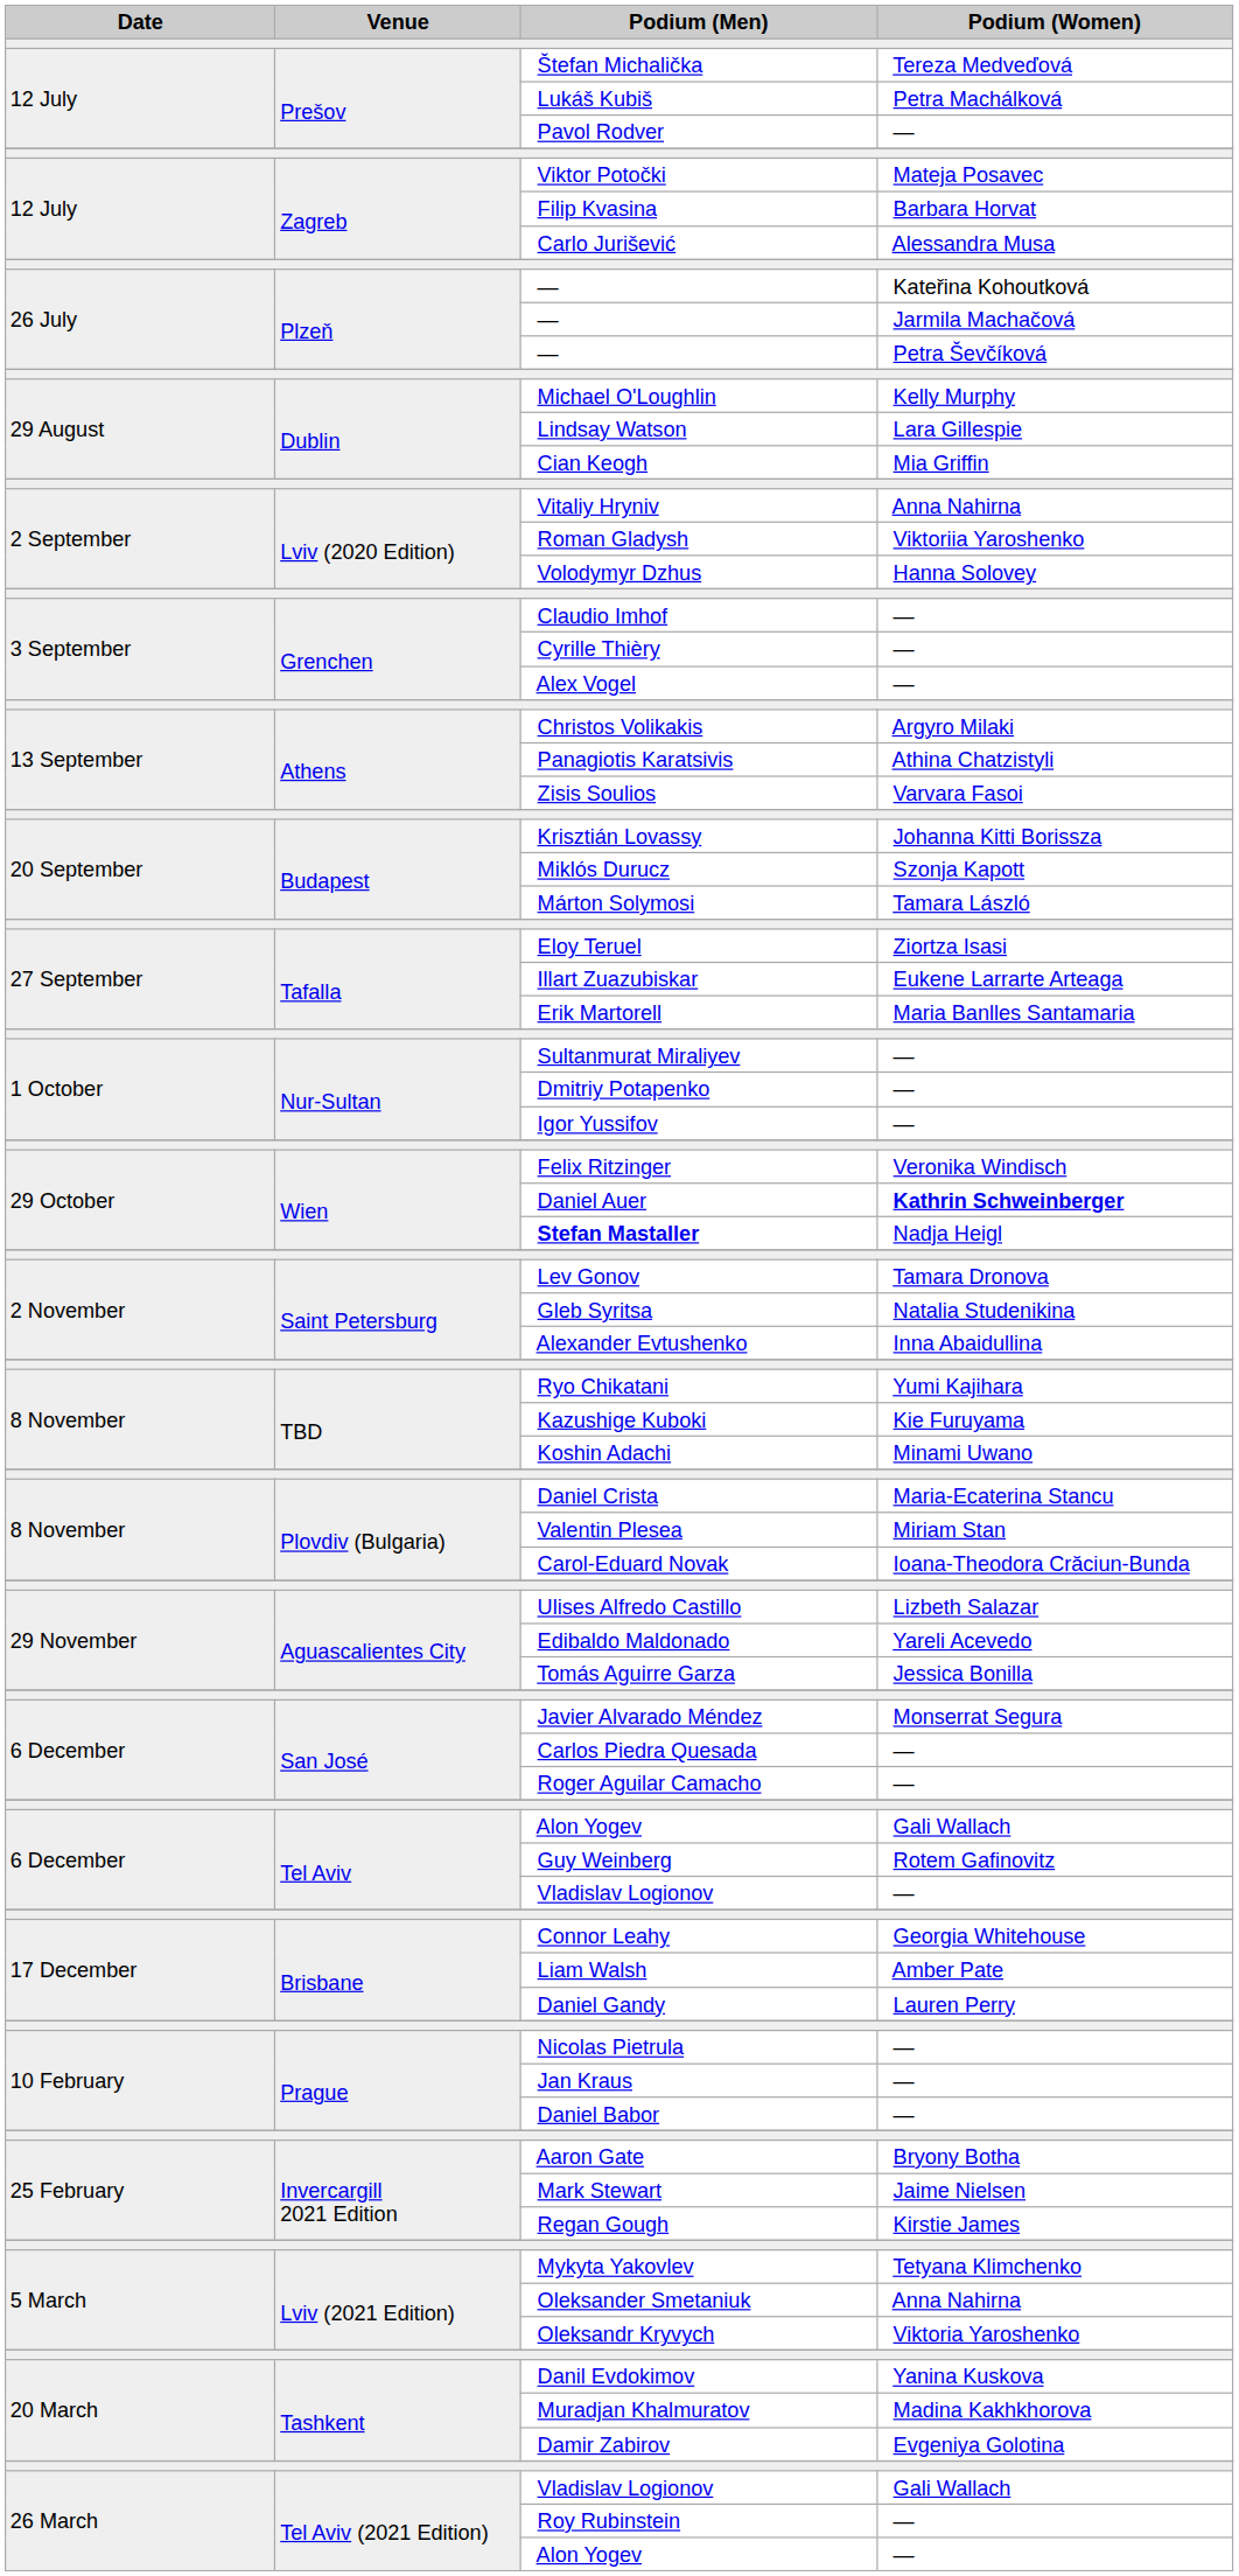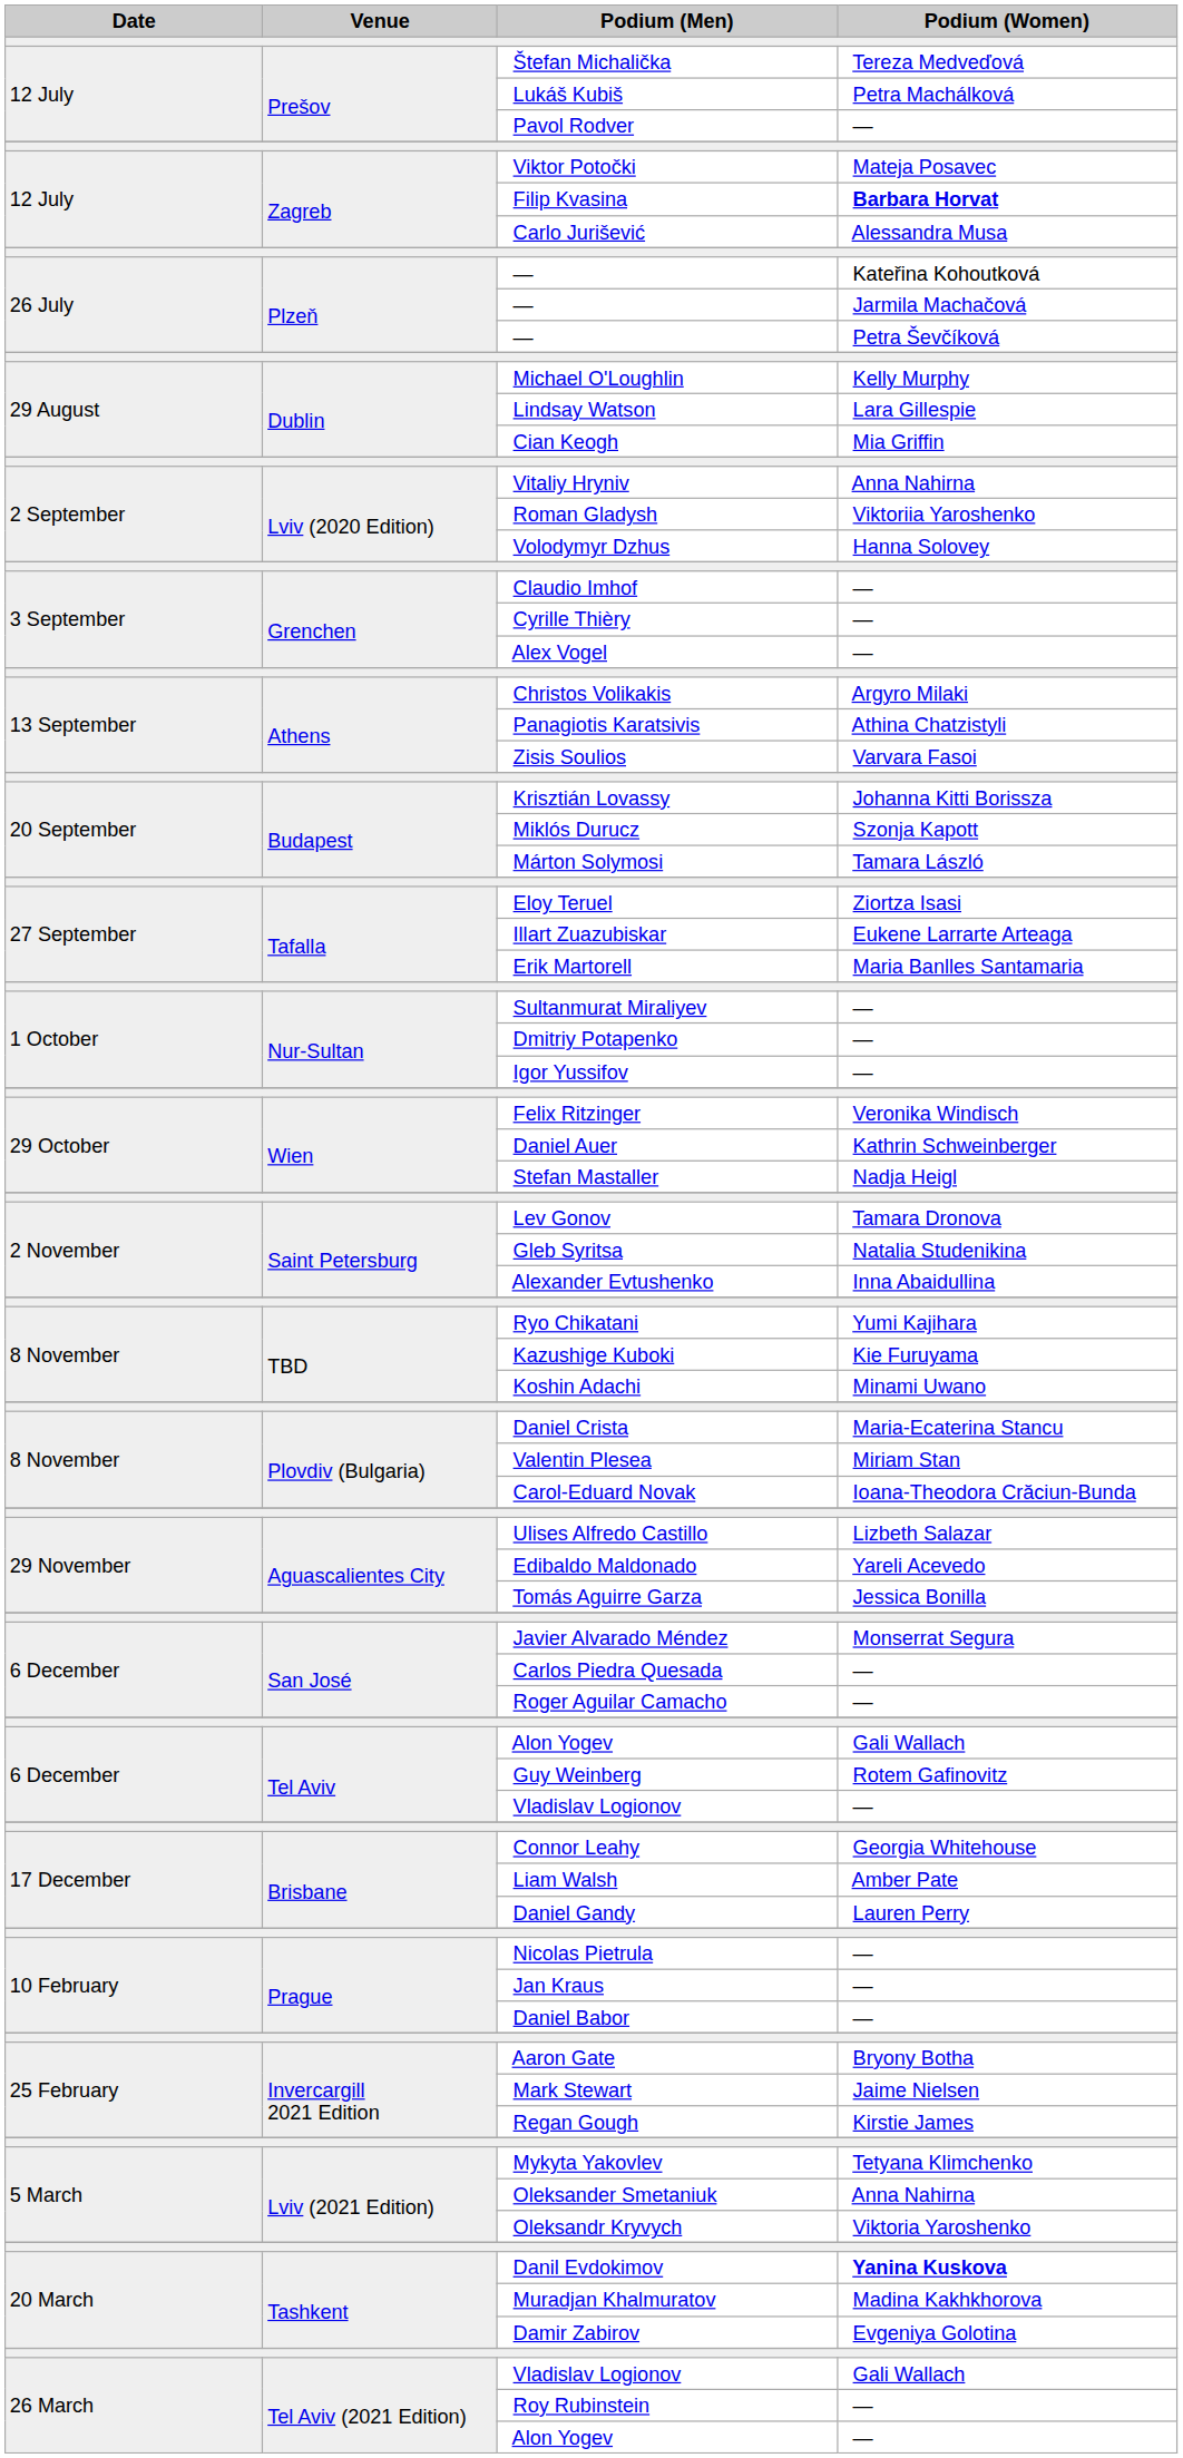Filip Kvasina | Podium (Women): normal -> bold
Daniel Auer | Podium (Women): bold -> normal
Stefan Mastaller | Podium (Men): bold -> normal
Danil Evdokimov | Podium (Women): normal -> bold
